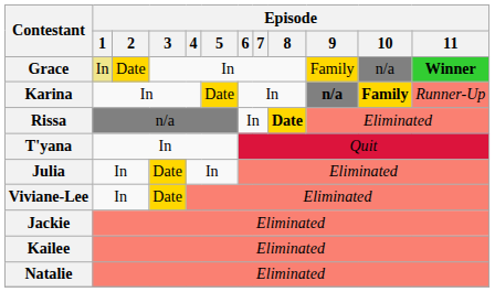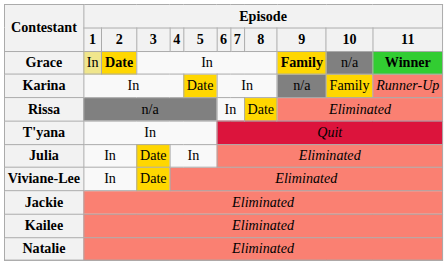Grace | Episode / 2: normal -> bold
Grace | Episode / 9: normal -> bold
Karina | Episode / 9: bold -> normal
Karina | Episode / 10: bold -> normal
Rissa | Episode / 8: bold -> normal
